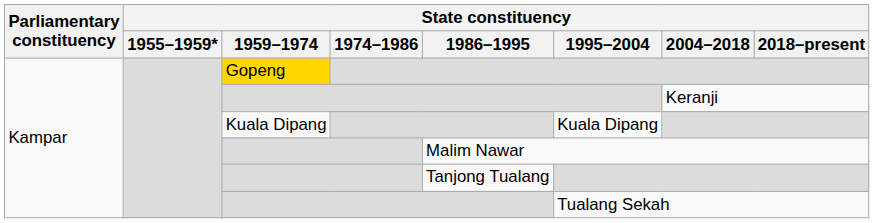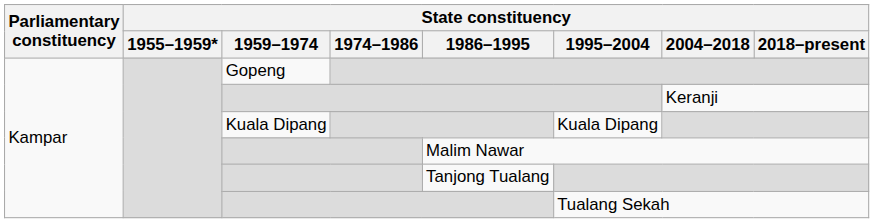Gopeng | State constituency / 1959–1974: gold background -> no background
